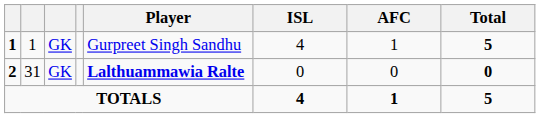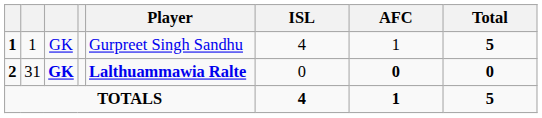2 | column 3: normal -> bold
2 | AFC: normal -> bold
